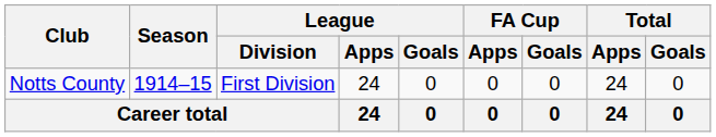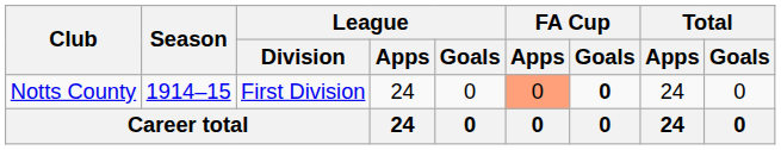Notts County | FA Cup / Apps: no background -> lightsalmon background
Notts County | FA Cup / Goals: normal -> bold
